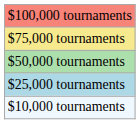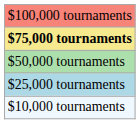row 2 | column 1: normal -> bold
